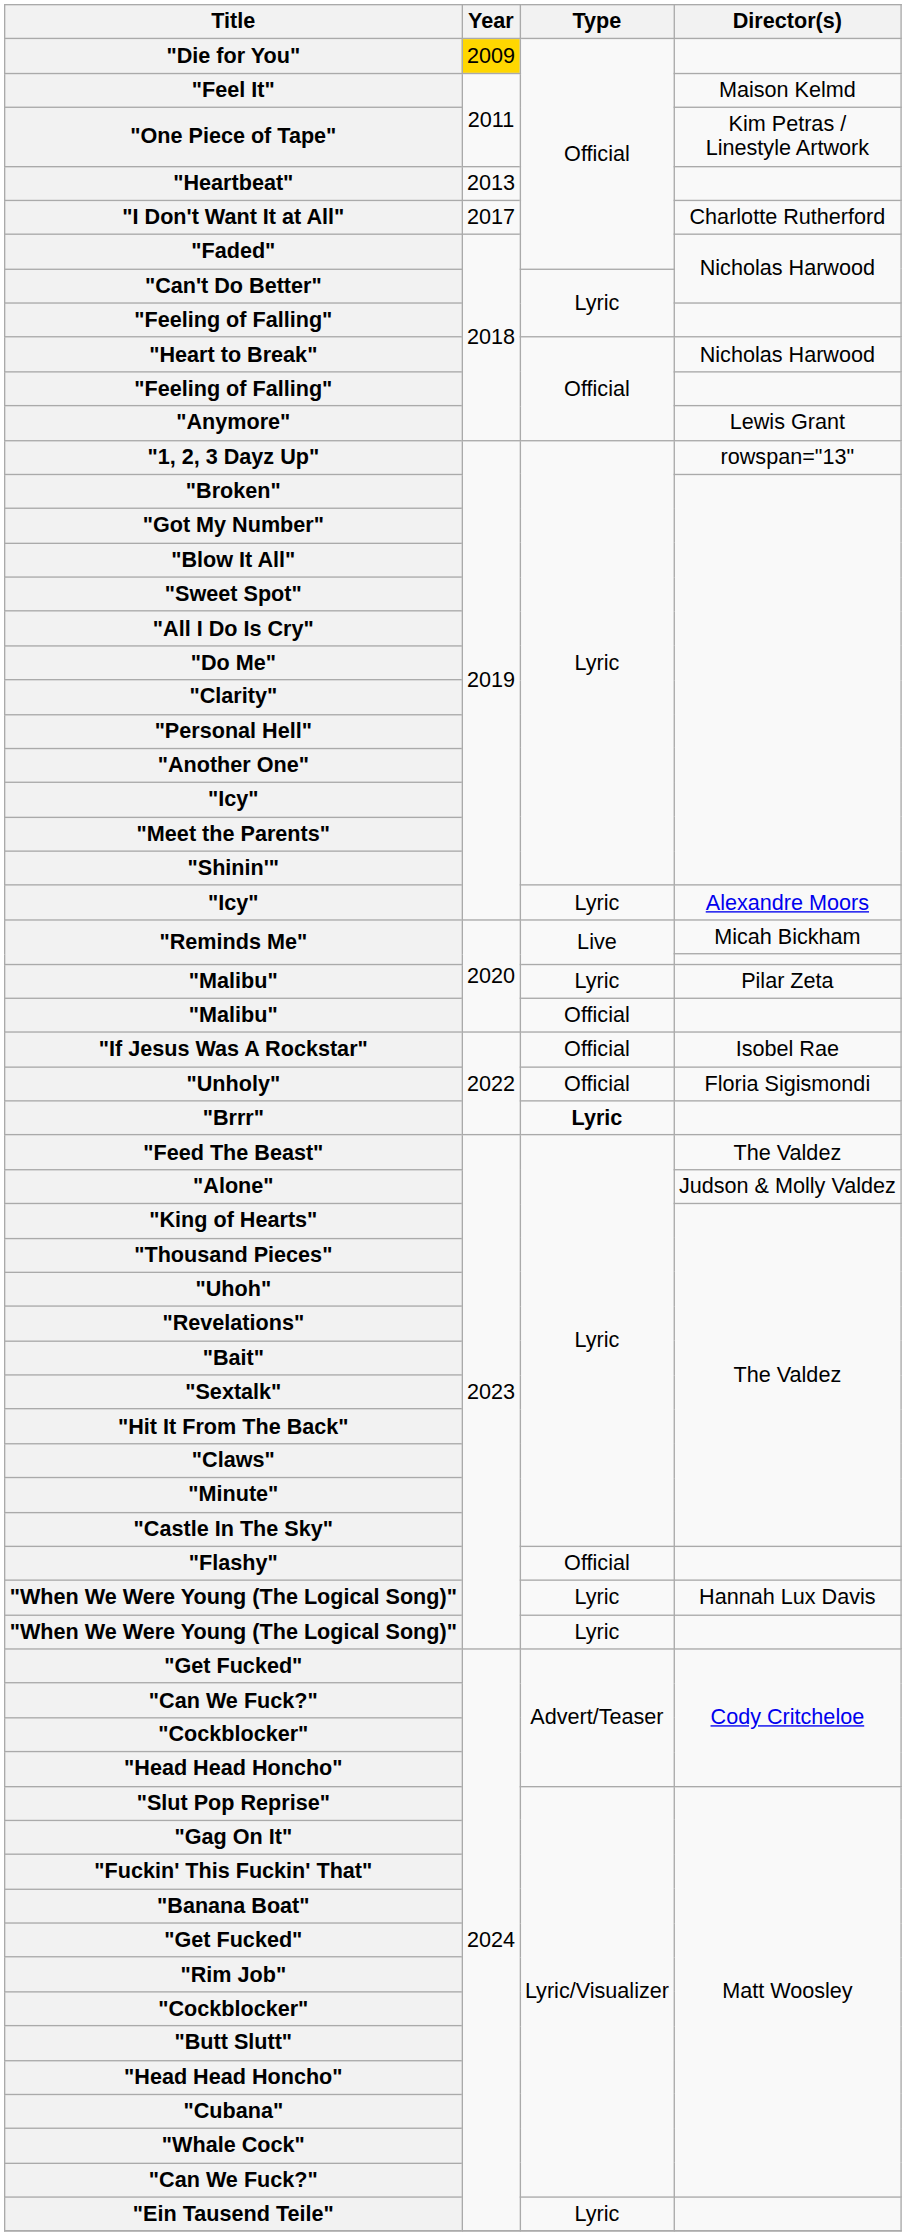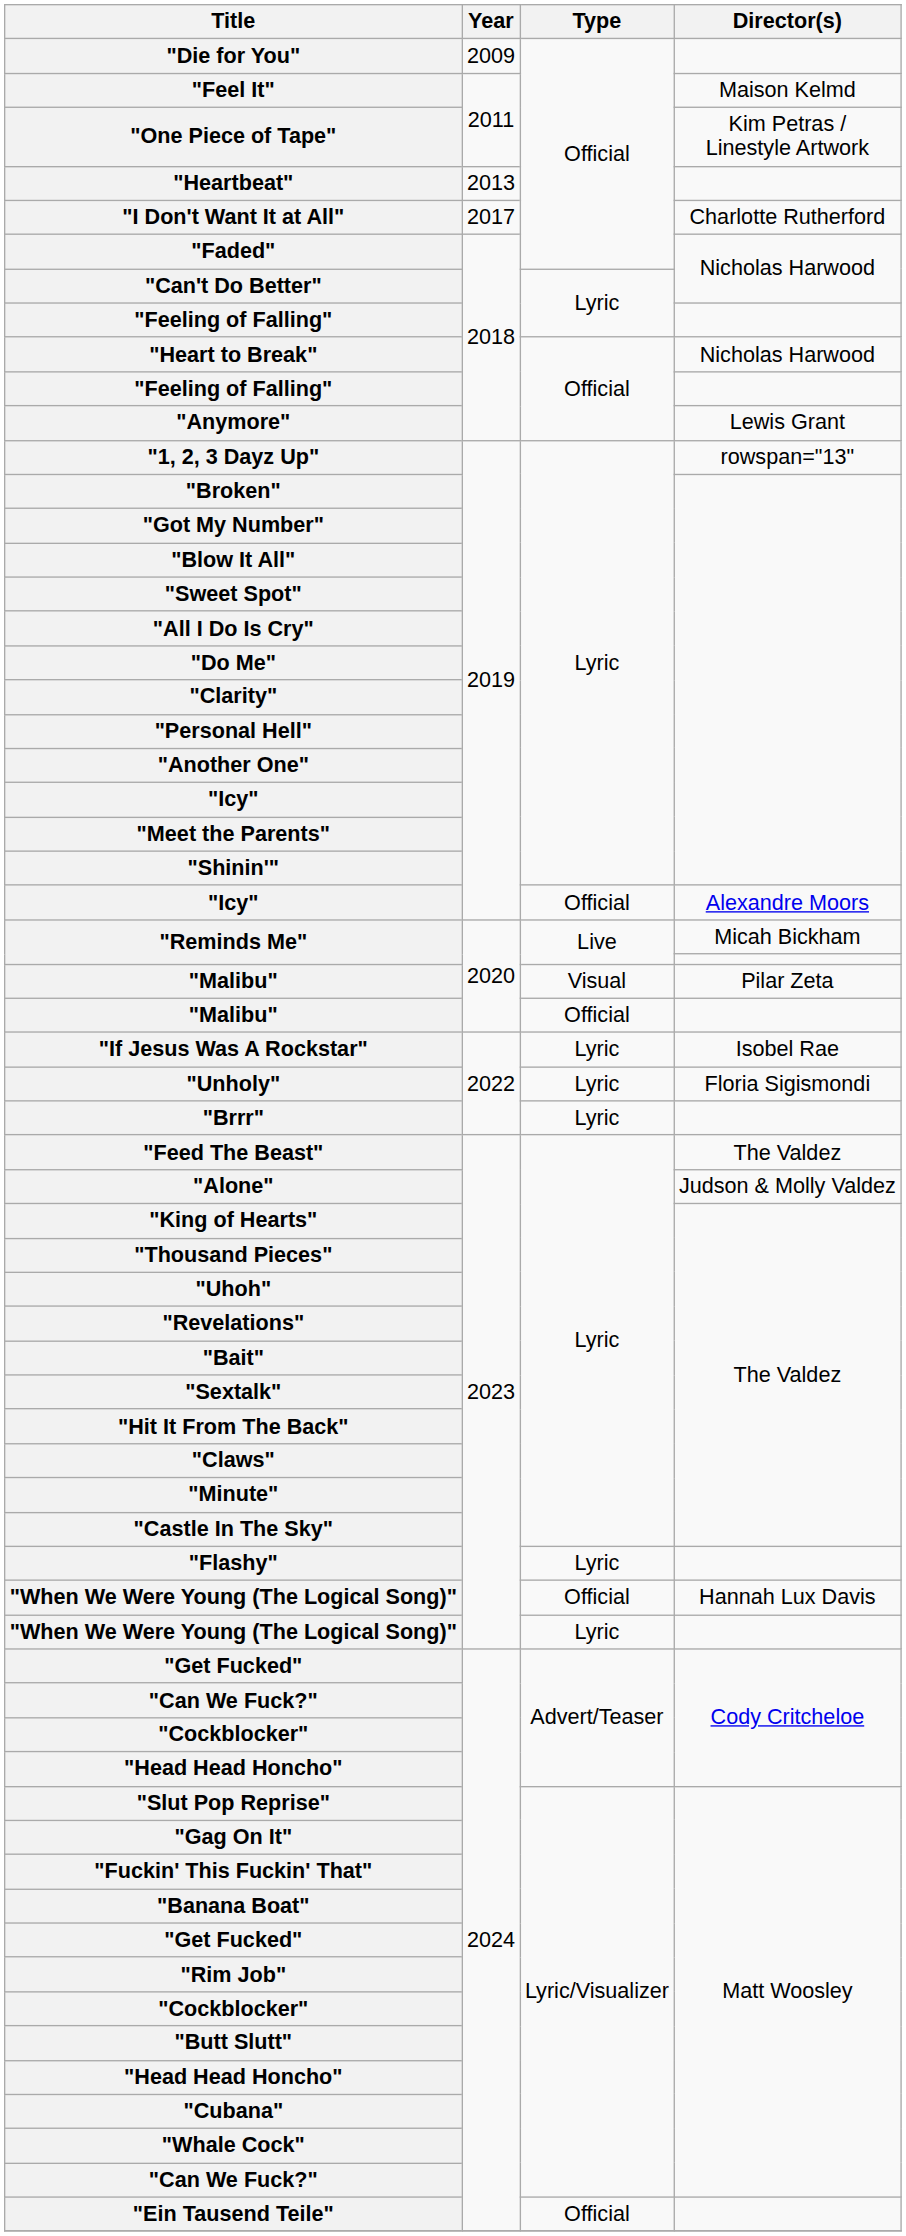"Die for You" | Year: gold background -> no background
"Icy" / Alexandre Moors | Type: Lyric -> Official
"Malibu" / Pilar Zeta | Type: Lyric -> Visual
"If Jesus Was A Rockstar" | Type: Official -> Lyric
"Unholy" | Type: Official -> Lyric
"Brrr" | Type: bold -> normal
"Flashy" | Type: Official -> Lyric
"When We Were Young (The Logical Song)" / Hannah Lux Davis | Type: Lyric -> Official
"Ein Tausend Teile" | Type: Lyric -> Official
